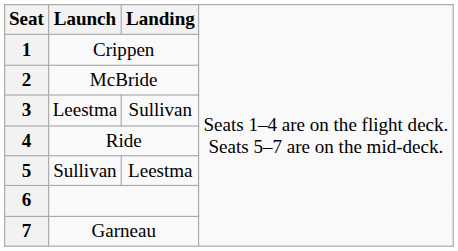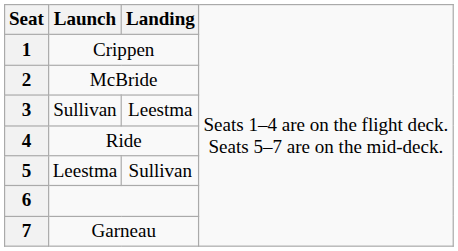3 | column 2: Leestma -> Sullivan
3 | column 3: Sullivan -> Leestma
5 | column 2: Sullivan -> Leestma
5 | column 3: Leestma -> Sullivan
